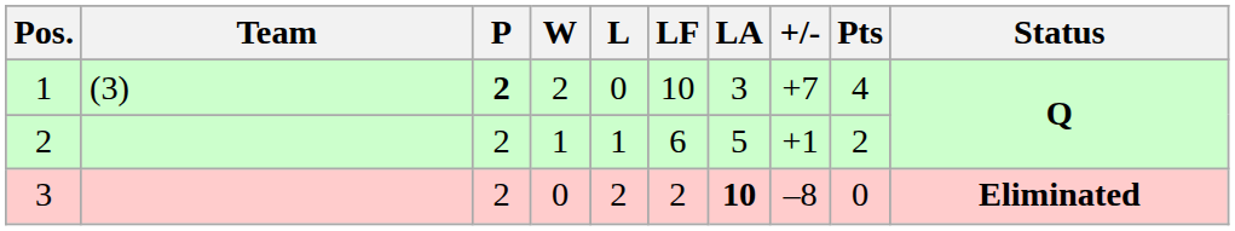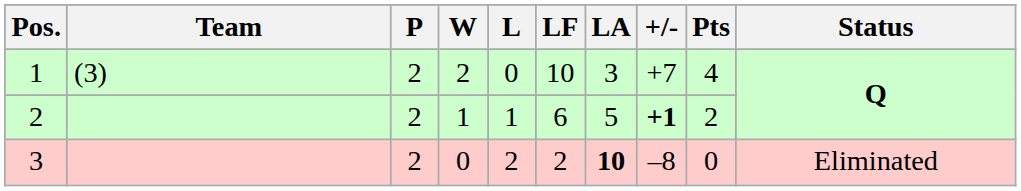row 2 | P: bold -> normal
row 3 | +/-: normal -> bold
row 4 | Status: bold -> normal
